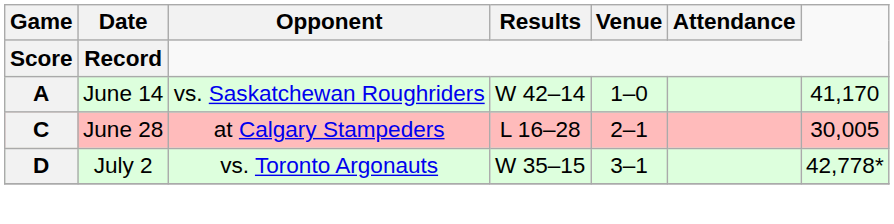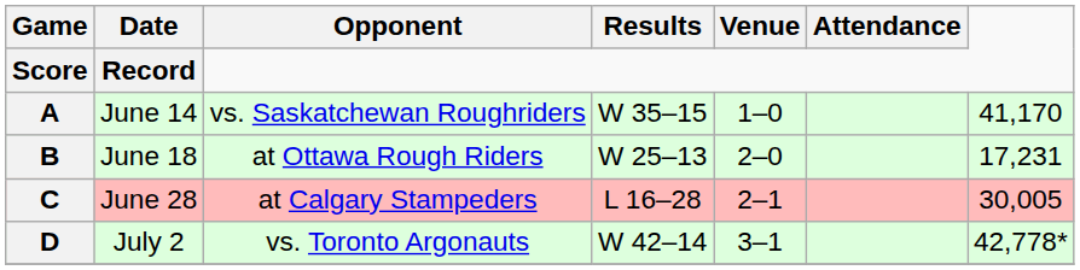A | Results: W 42–14 -> W 35–15
+ row: B | June 18 | at Ottawa Rough Riders | W 25–13 | 2–0 | 17,231
D | Results: W 35–15 -> W 42–14
